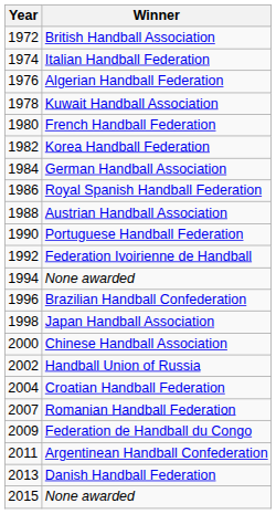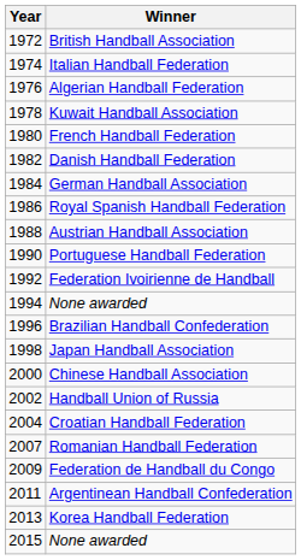row 7 | Winner: Korea Handball Federation -> Danish Handball Federation
row 22 | Winner: Danish Handball Federation -> Korea Handball Federation
